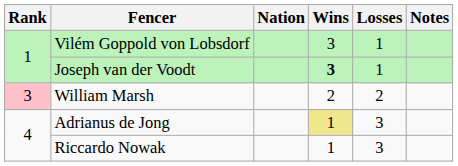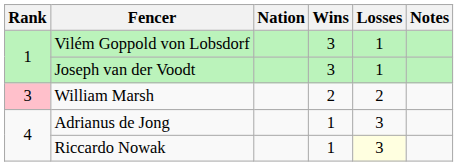Joseph van der Voodt | Wins: bold -> normal
Adrianus de Jong | Wins: khaki background -> no background
Riccardo Nowak | Losses: no background -> lightyellow background
